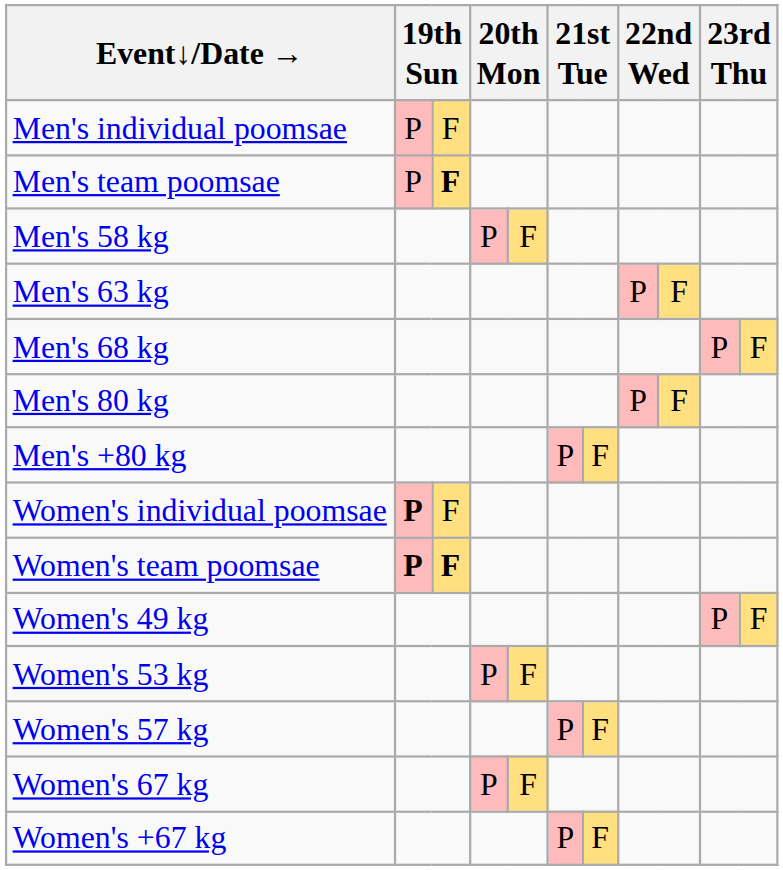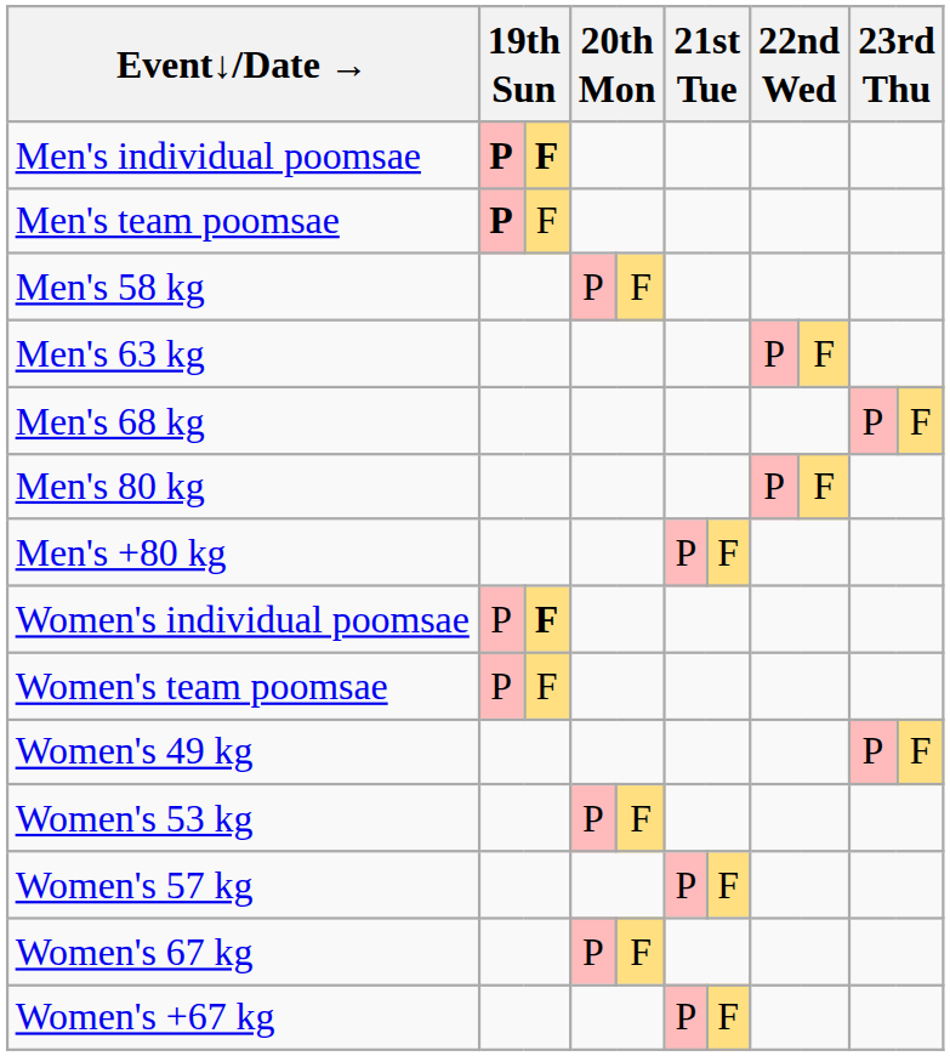Men's individual poomsae | column 2: normal -> bold
Men's individual poomsae | column 3: normal -> bold
Men's team poomsae | column 2: normal -> bold
Men's team poomsae | column 3: bold -> normal
Women's individual poomsae | column 2: bold -> normal
Women's individual poomsae | column 3: normal -> bold
Women's team poomsae | column 2: bold -> normal
Women's team poomsae | column 3: bold -> normal
